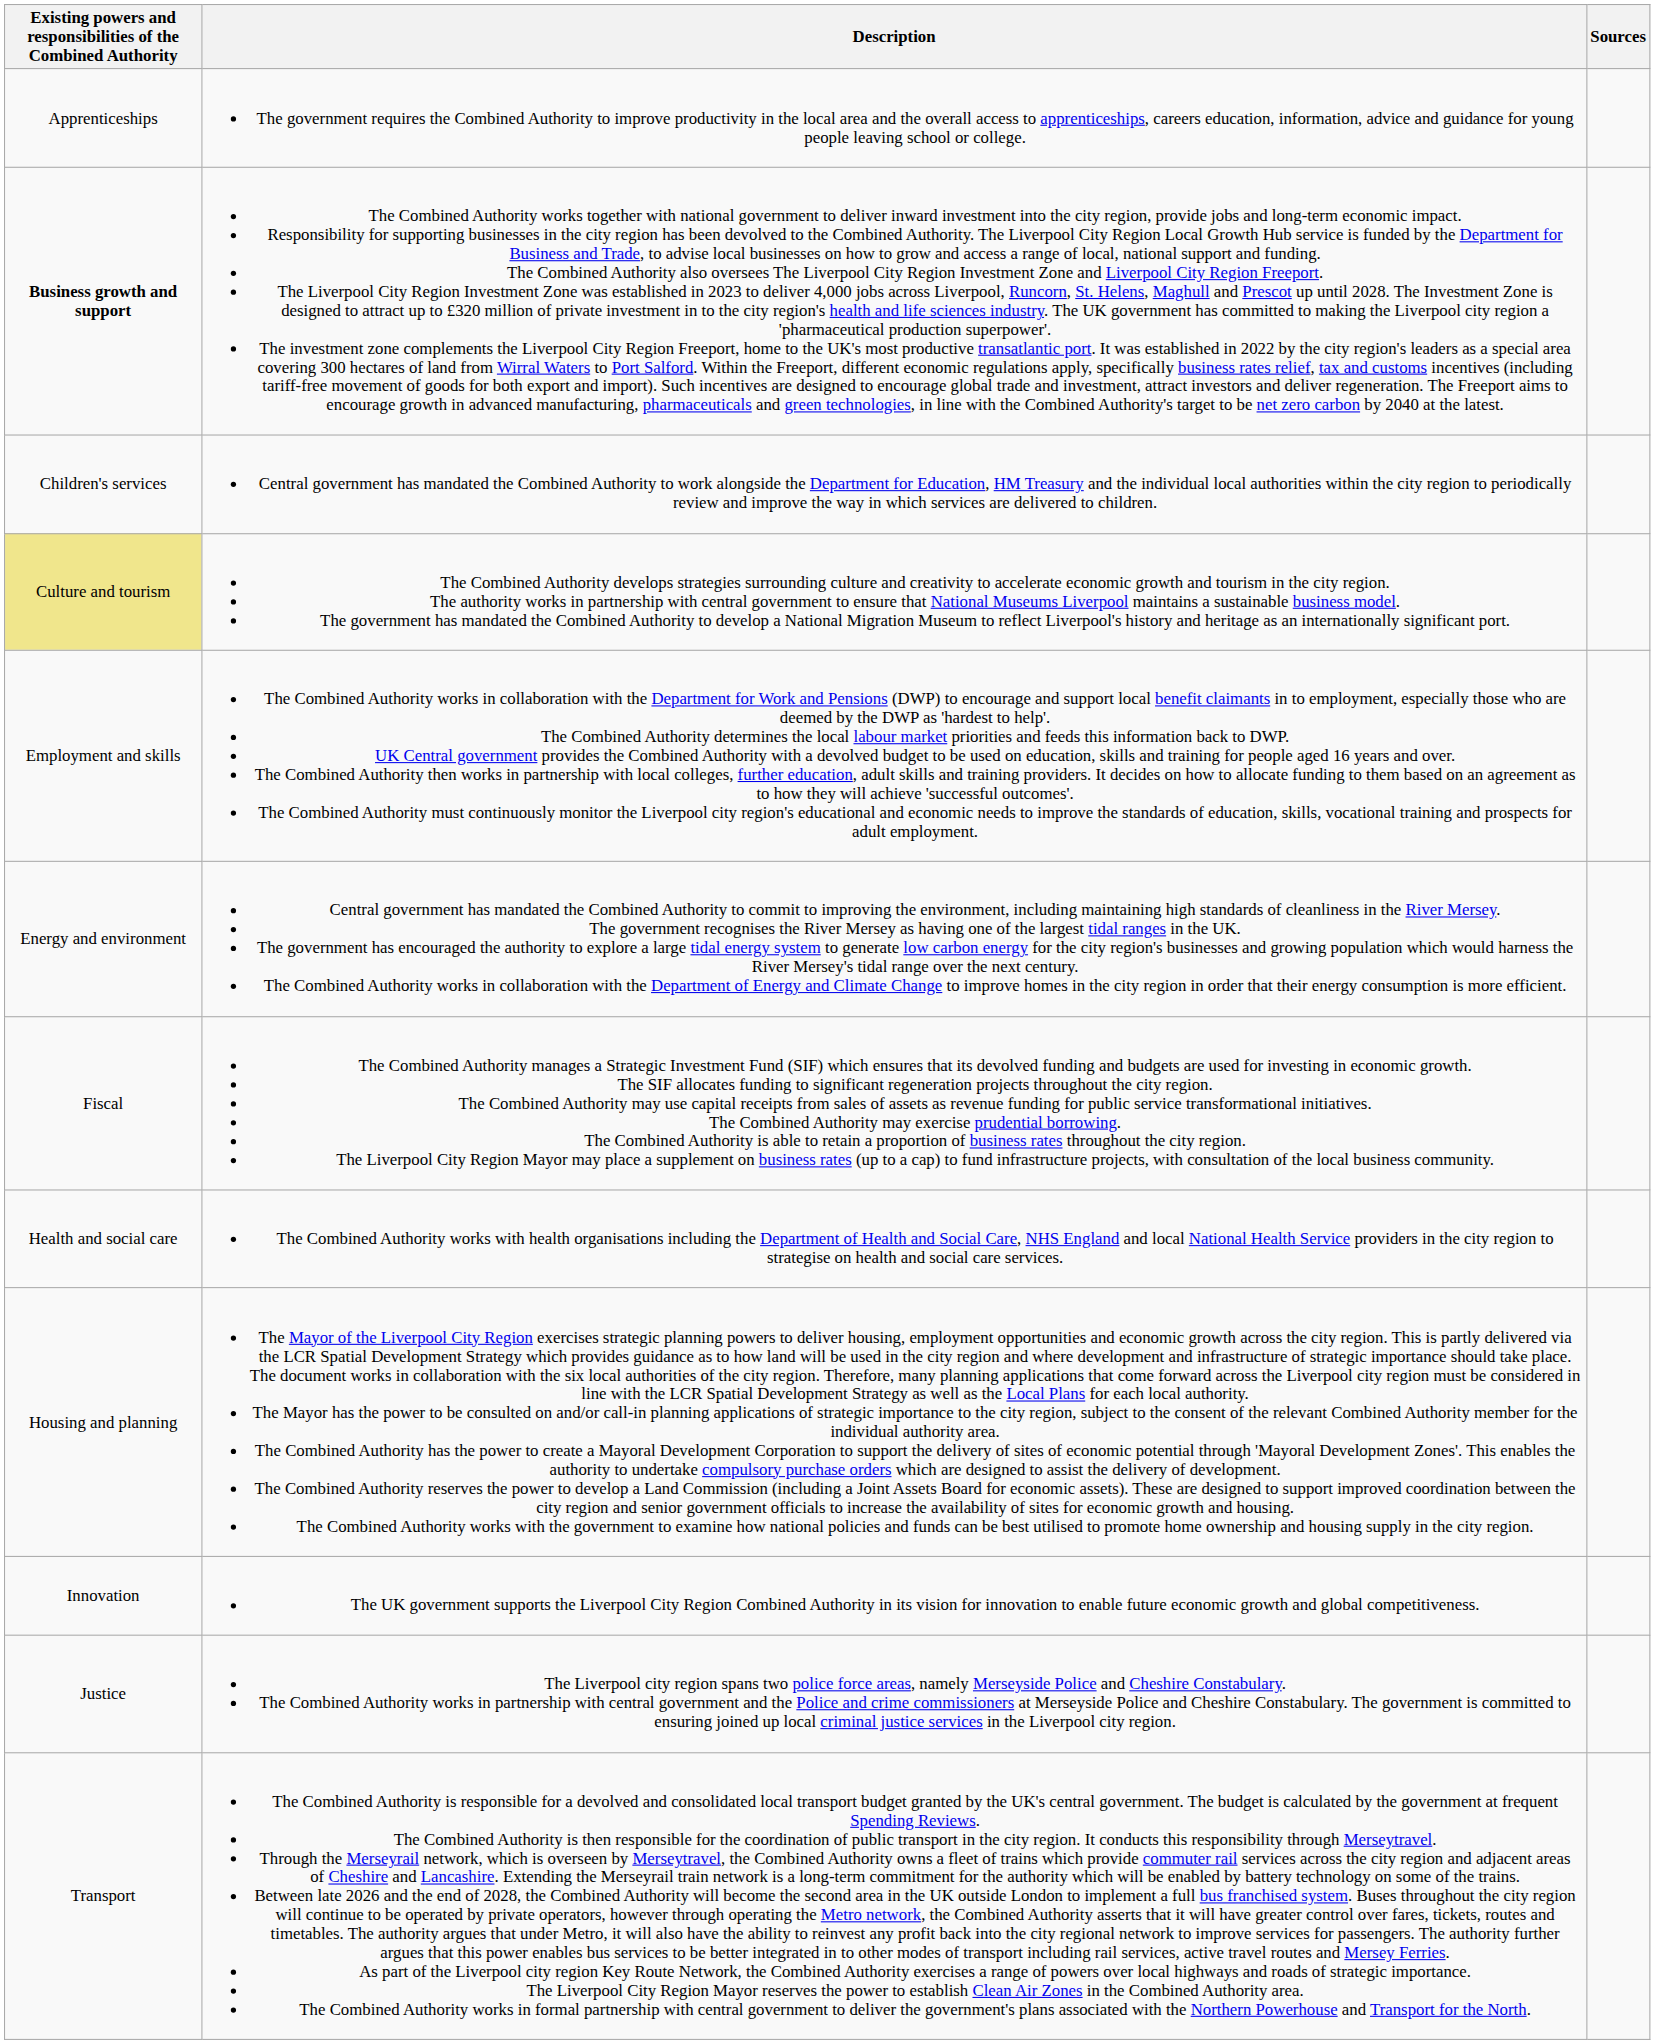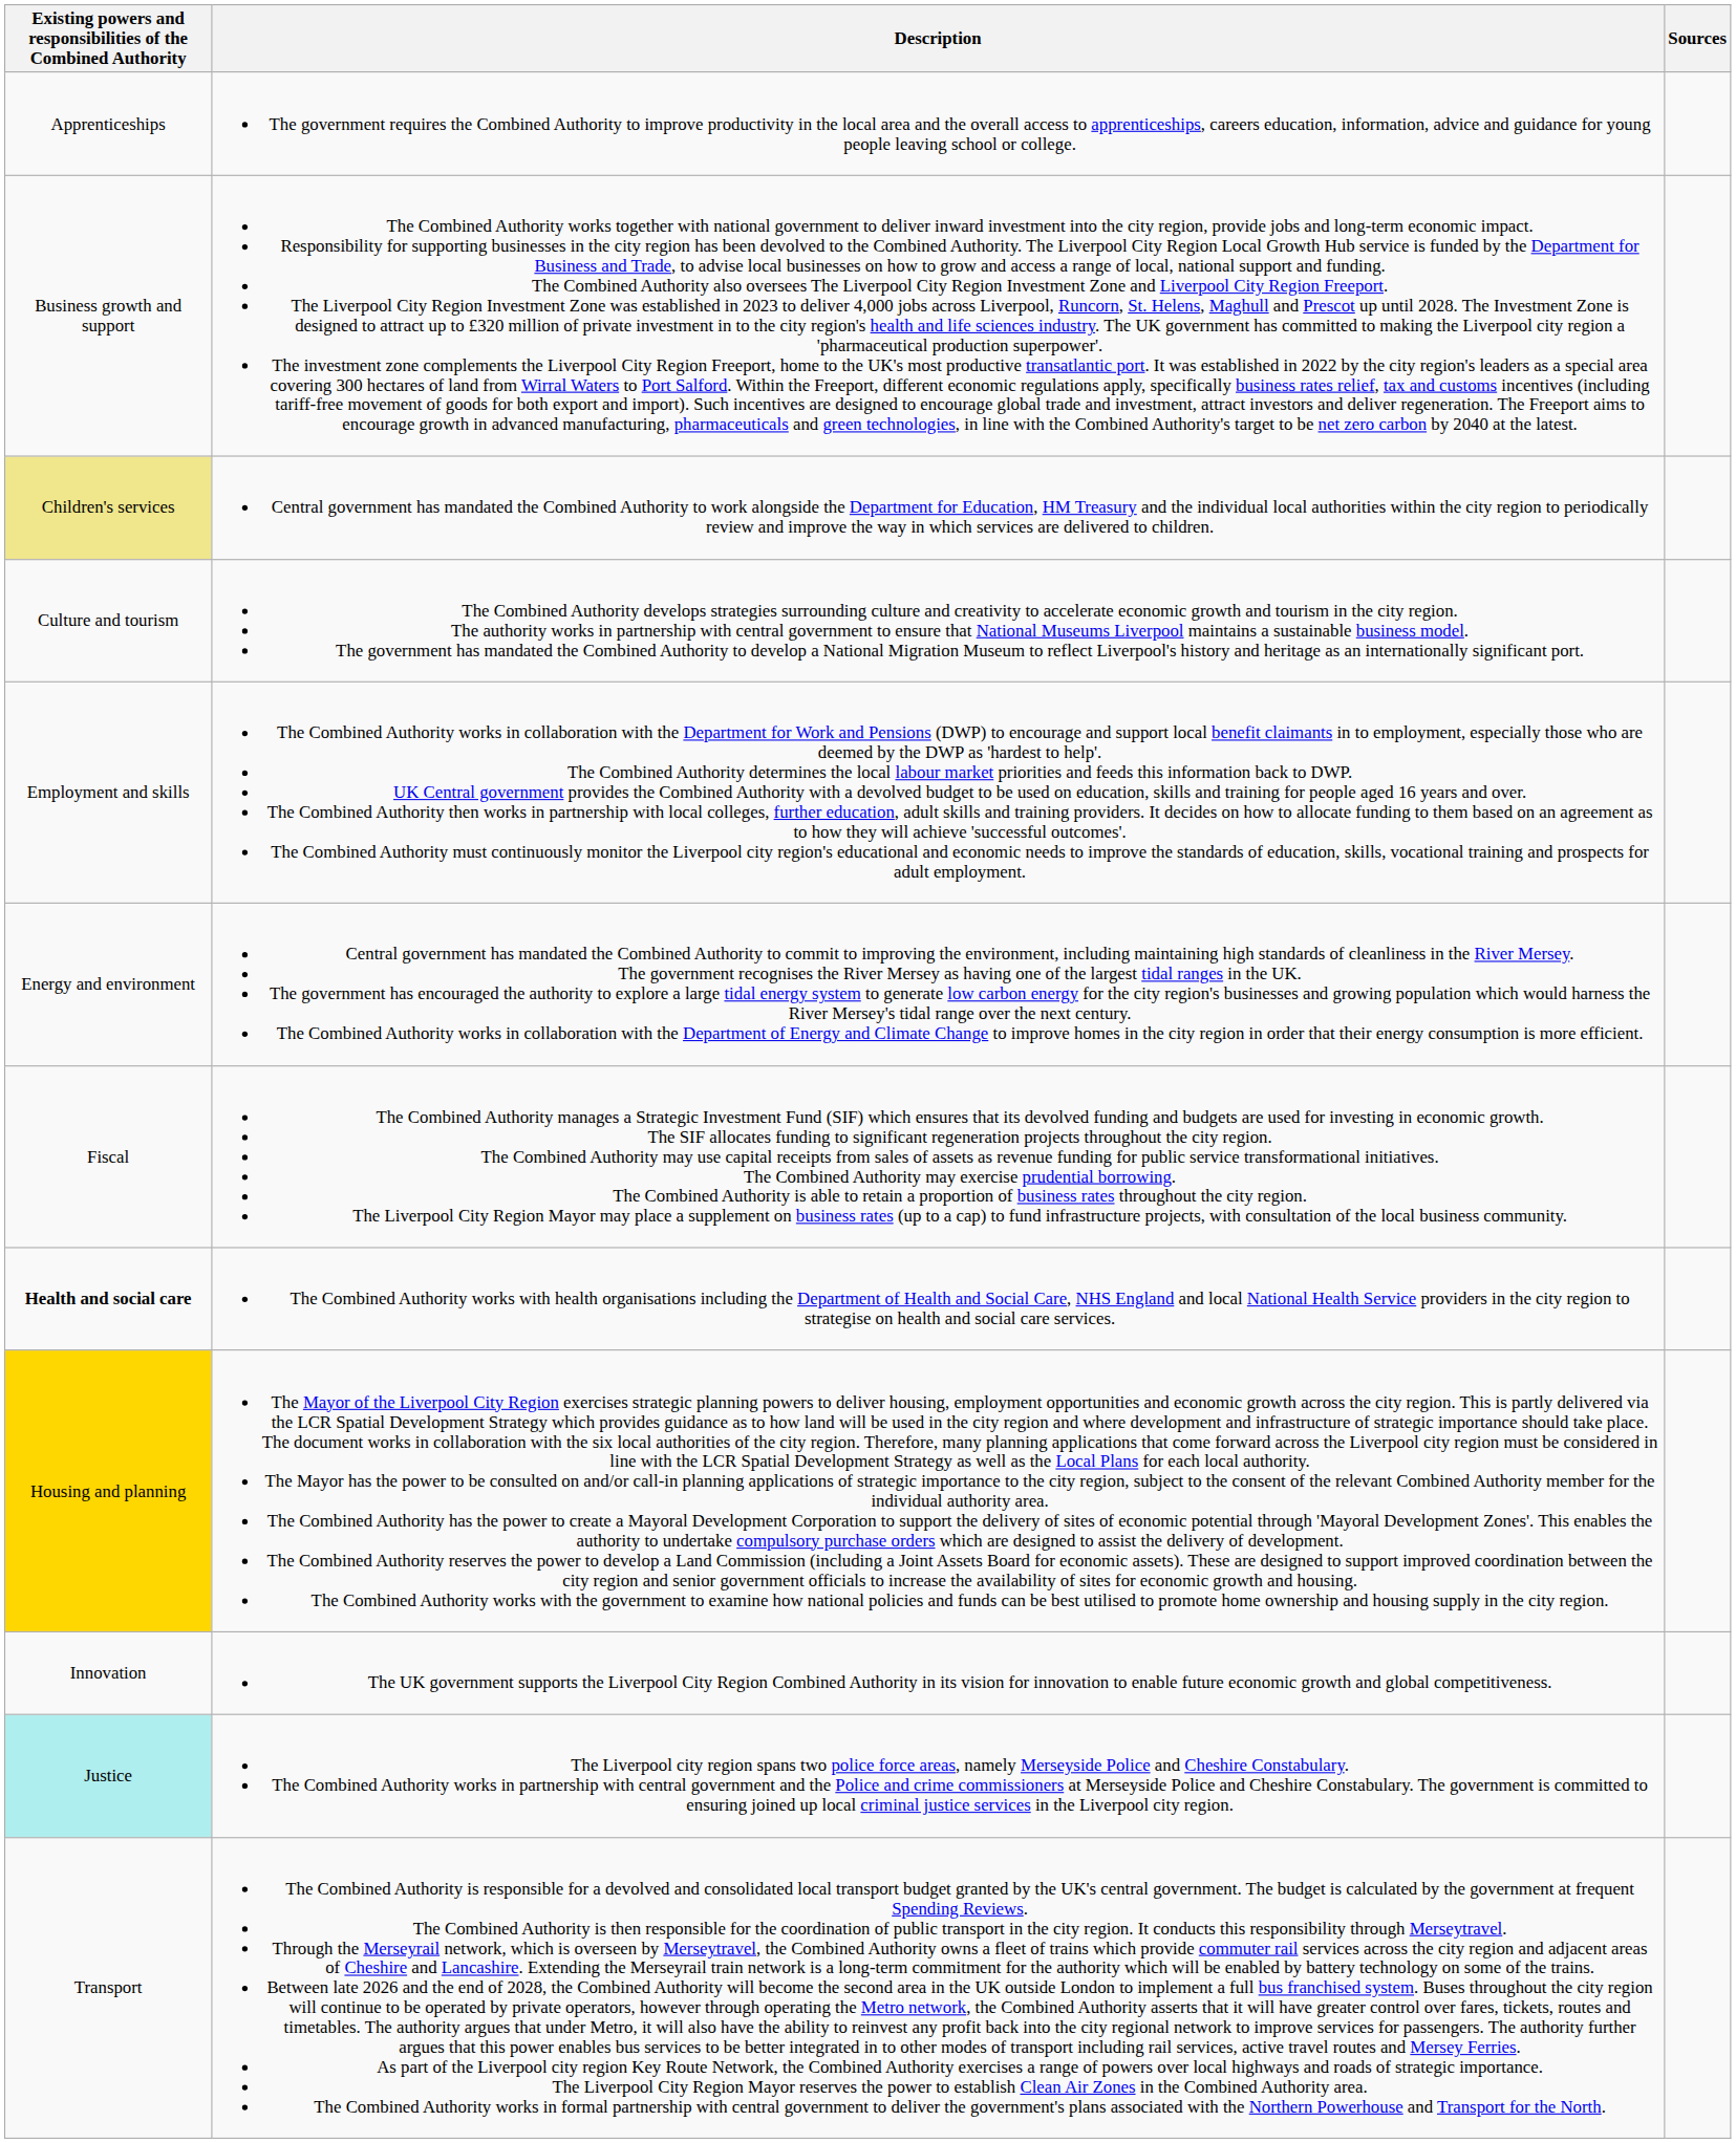row 3 | column 1: bold -> normal
row 4 | column 1: no background -> khaki background
row 5 | column 1: khaki background -> no background
row 9 | column 1: normal -> bold
row 10 | column 1: no background -> gold background
row 12 | column 1: no background -> paleturquoise background
